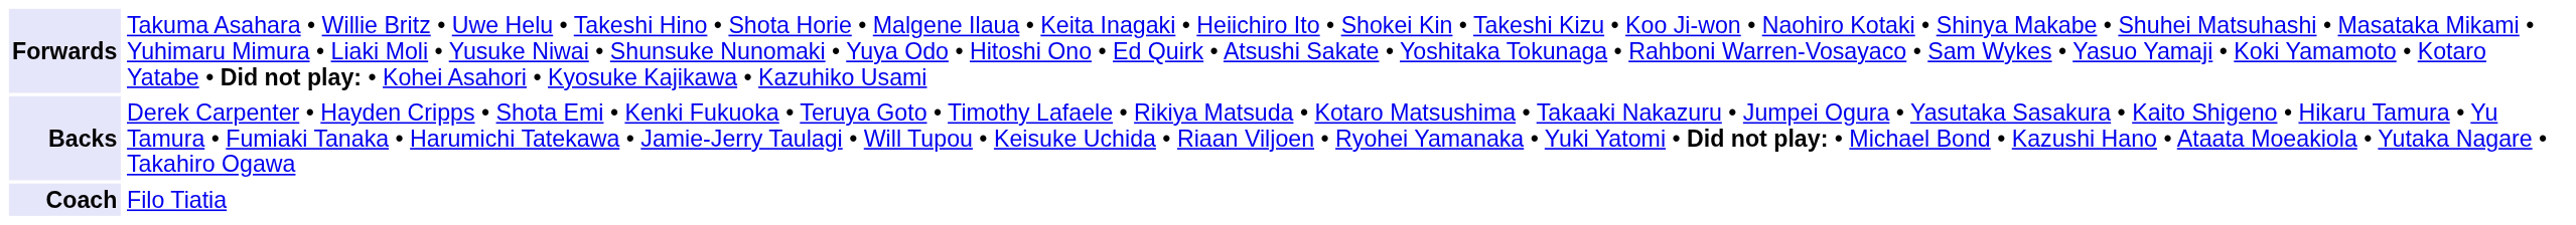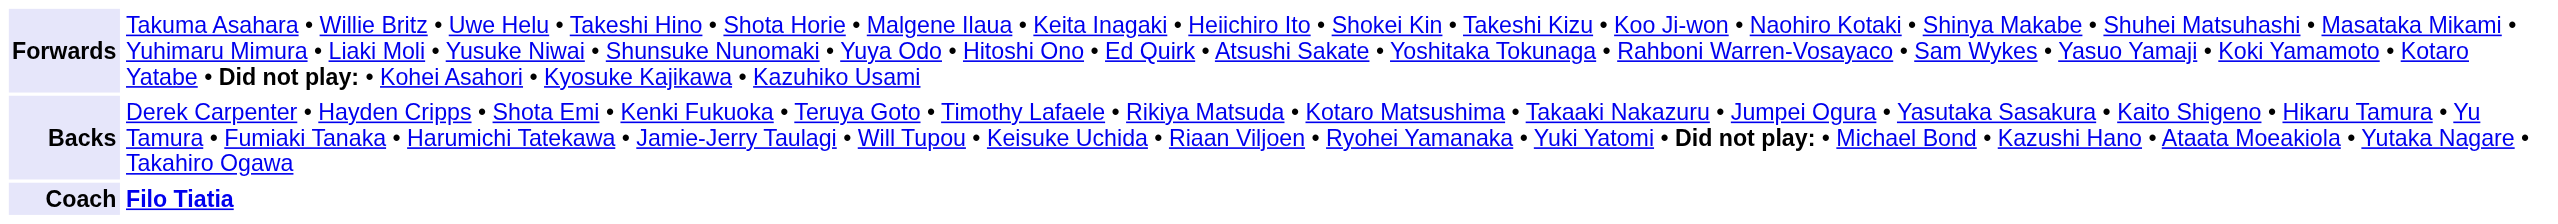Coach | column 2: normal -> bold
